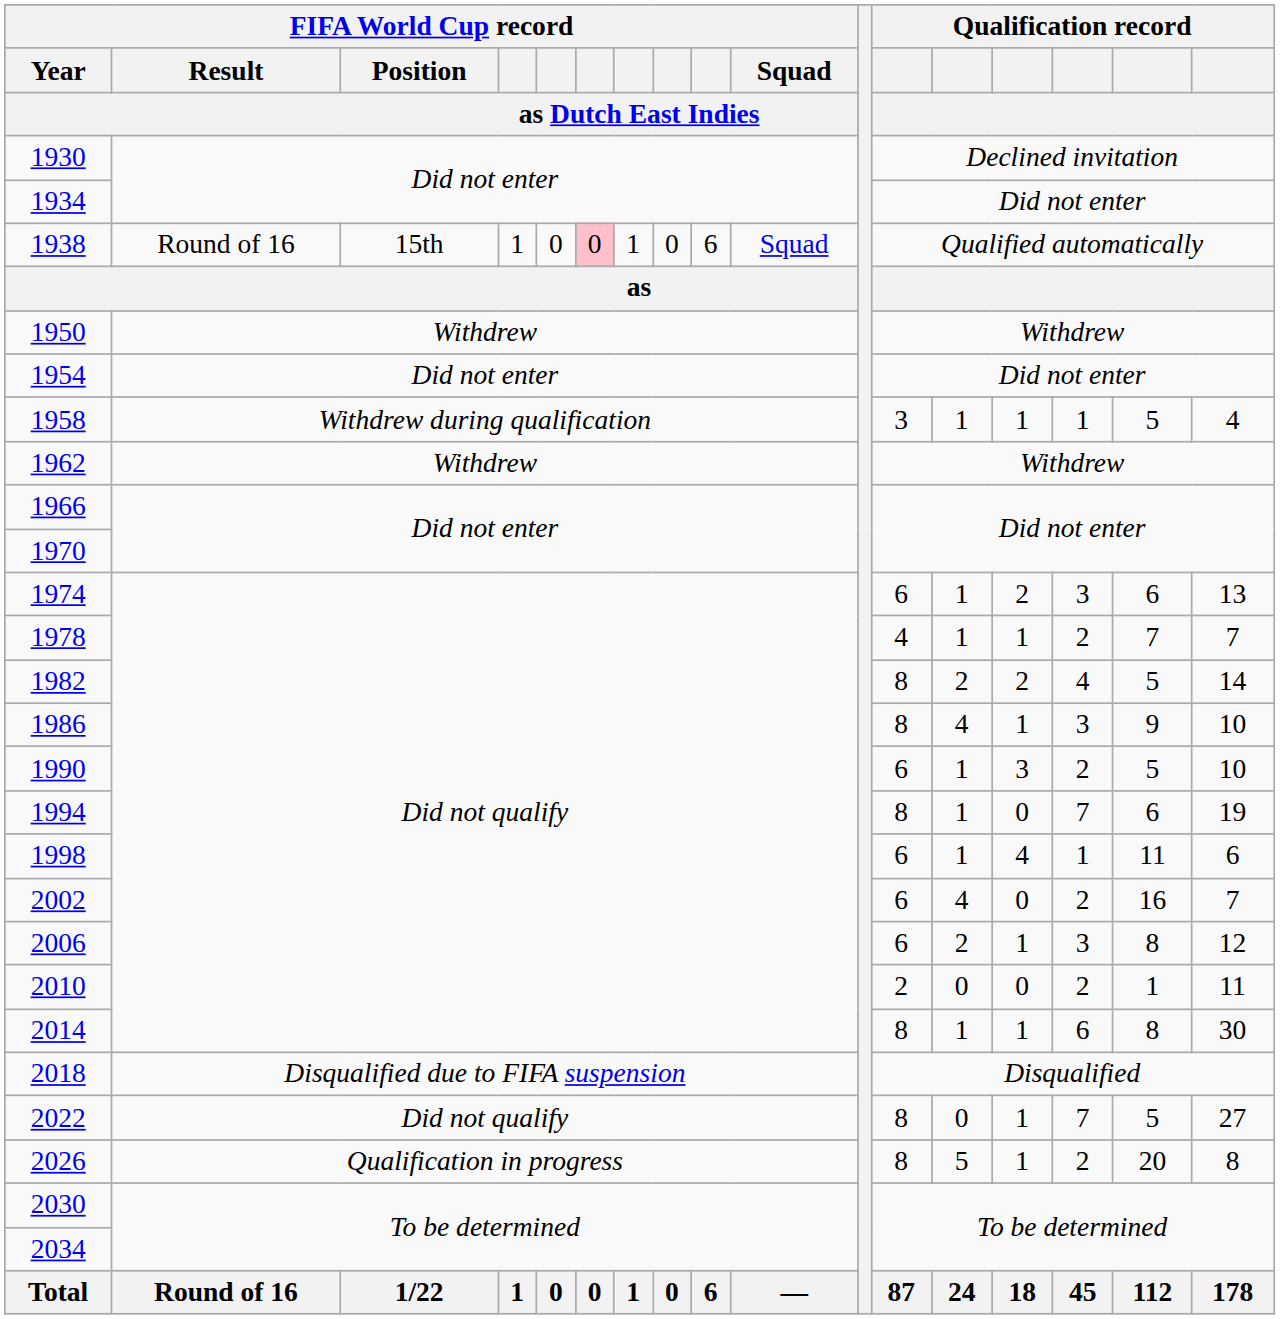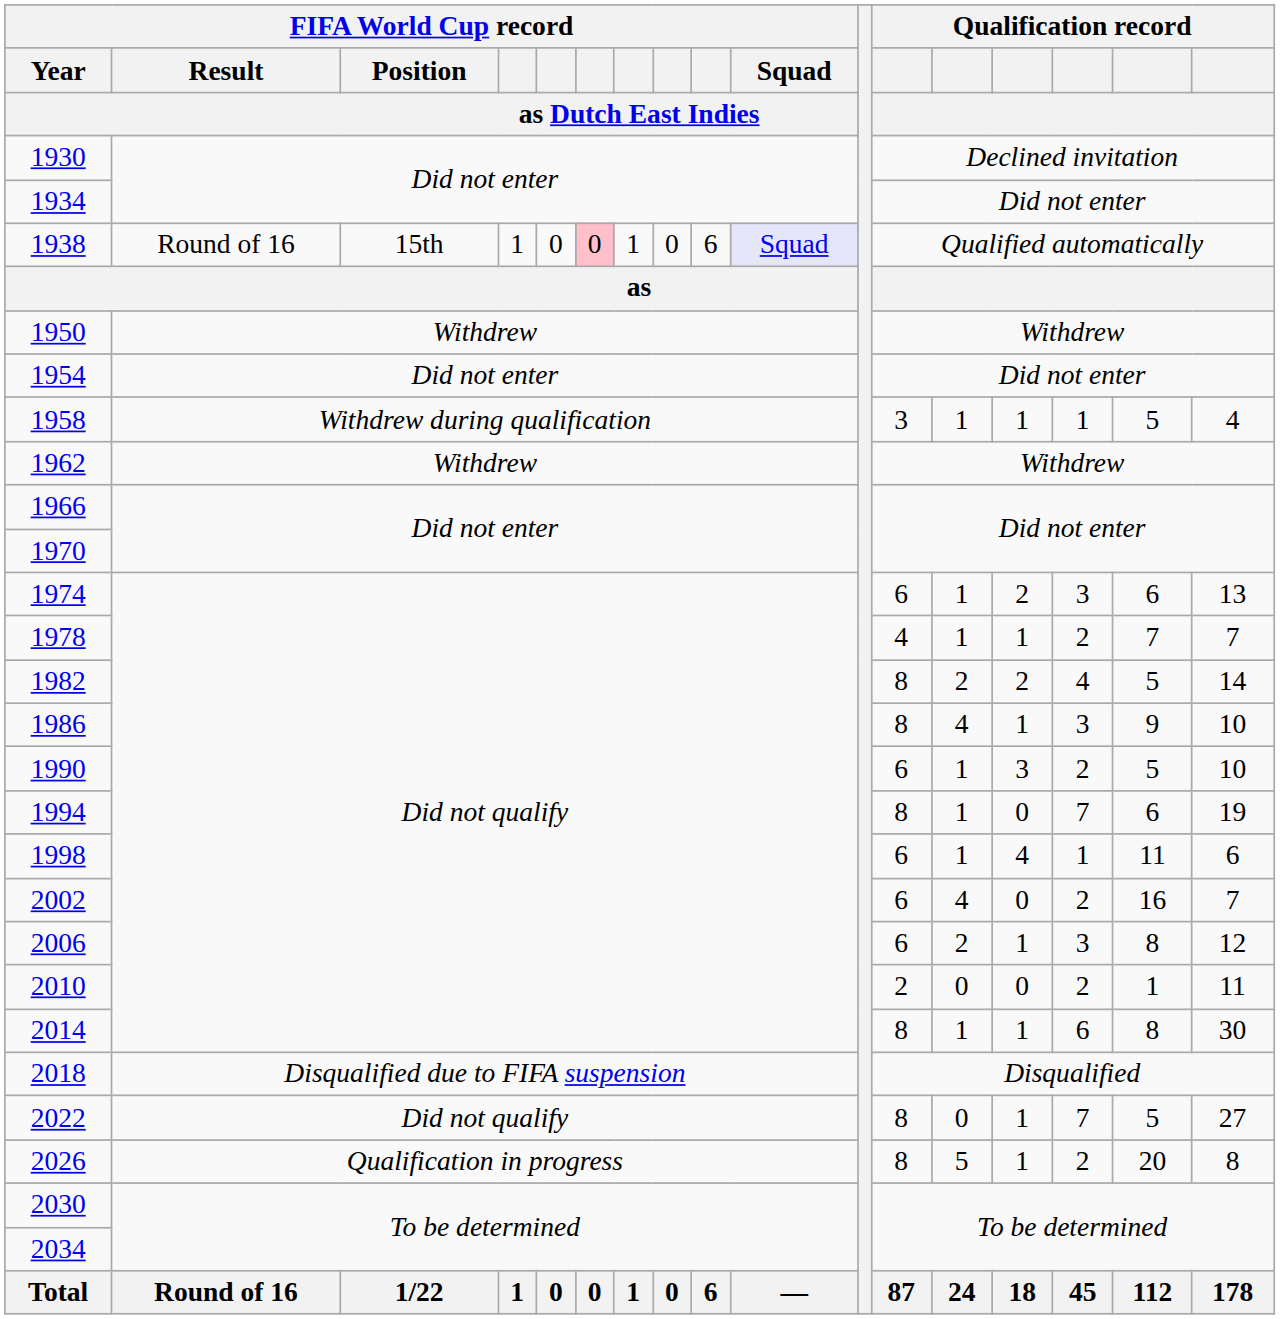1938 | FIFA World Cup record / Squad / as Dutch East Indies: no background -> lavender background
